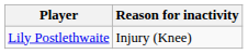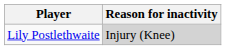Lily Postlethwaite | Reason for inactivity: no background -> lightgrey background
